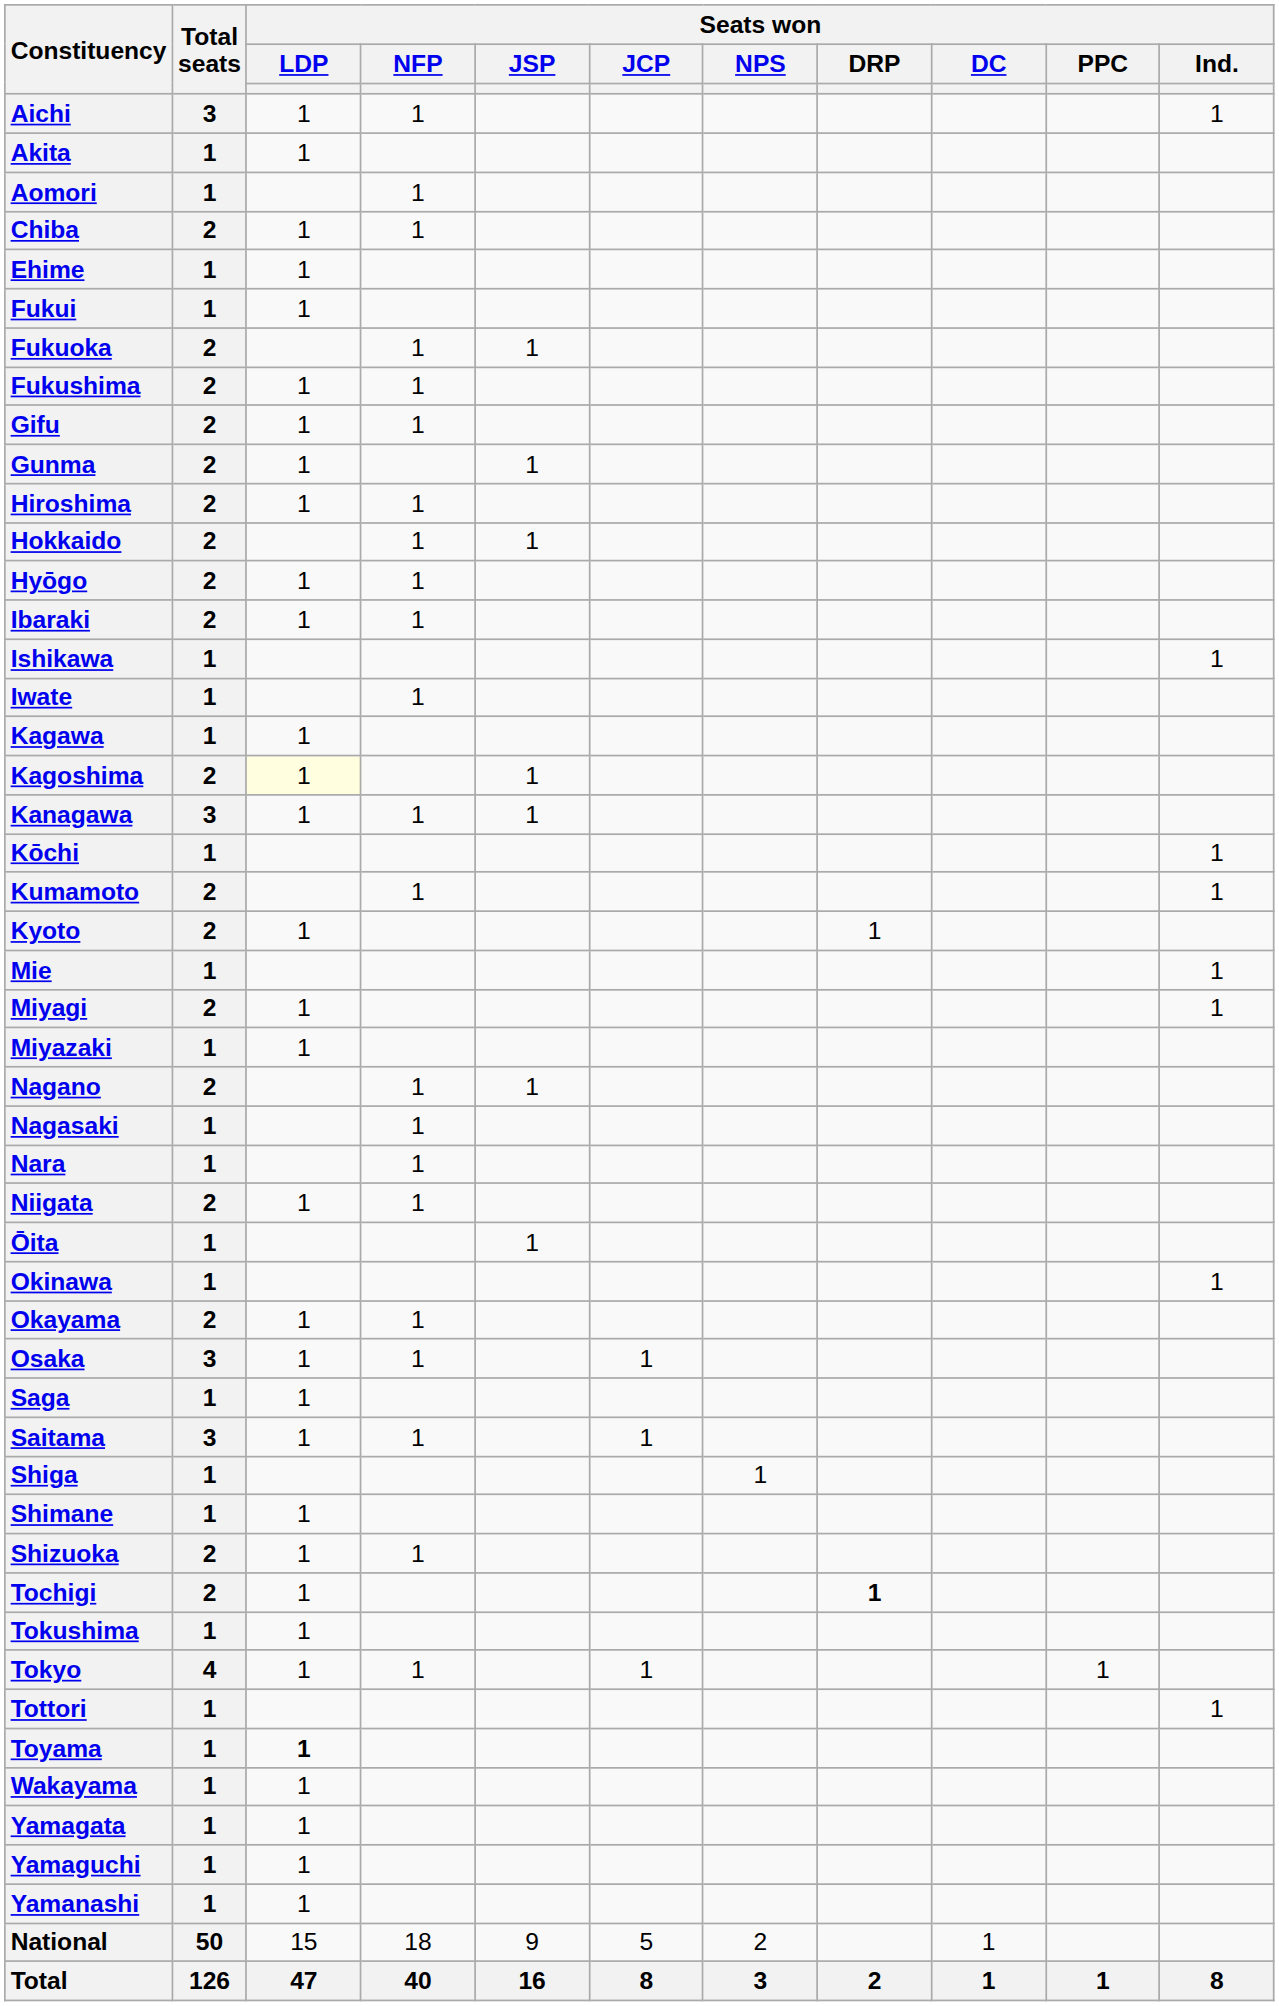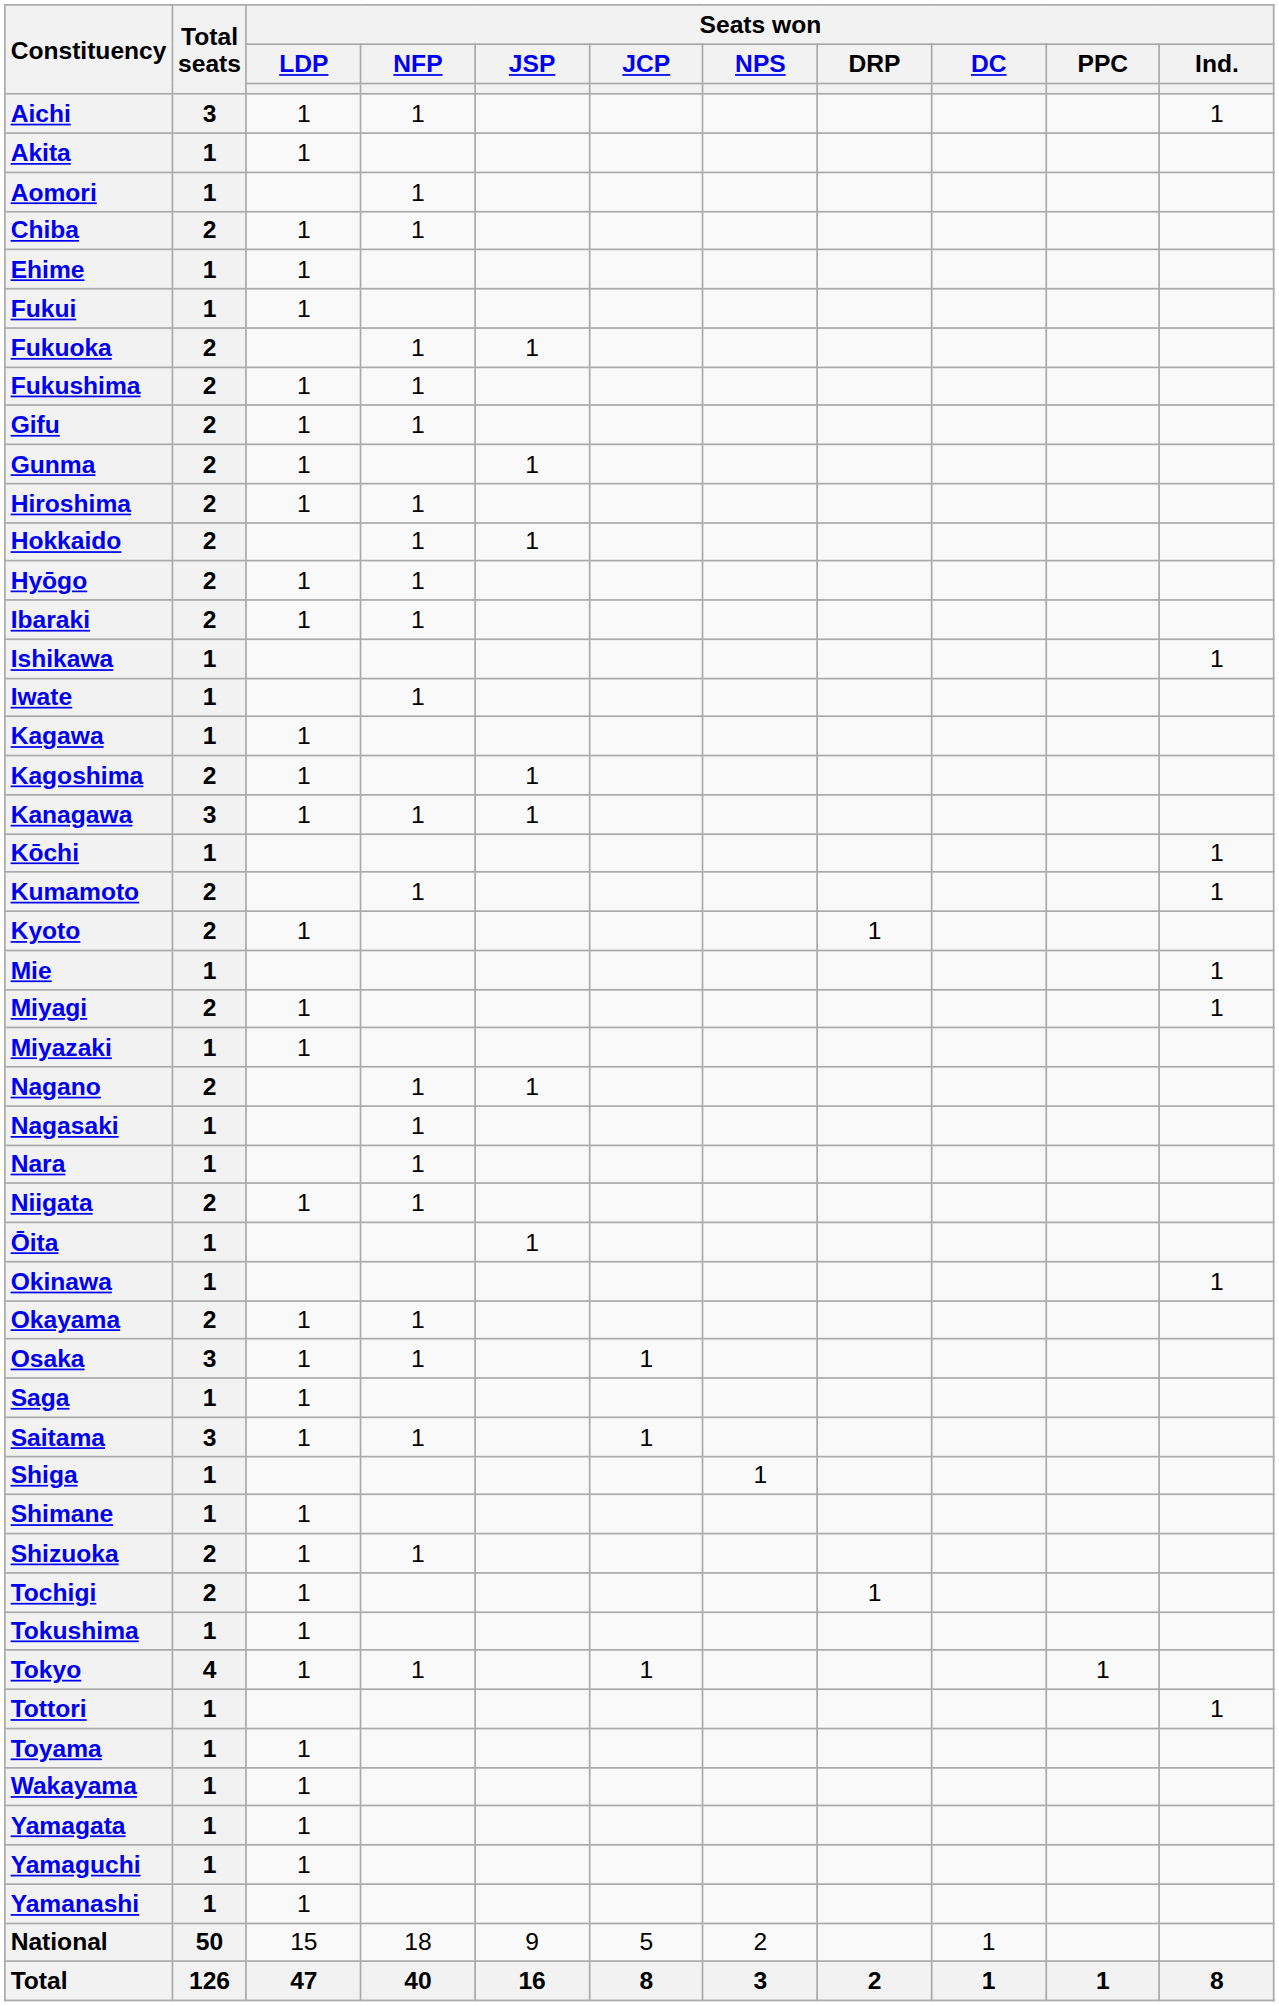Kagoshima | Seats won / LDP: lightyellow background -> no background
Tochigi | Seats won / DRP: bold -> normal
Toyama | Seats won / LDP: bold -> normal
